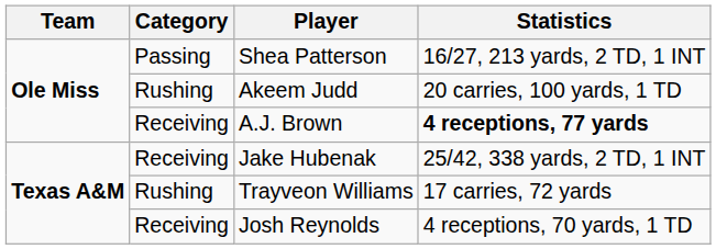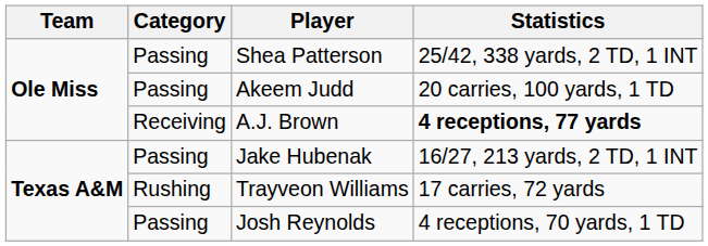Shea Patterson | Statistics: 16/27, 213 yards, 2 TD, 1 INT -> 25/42, 338 yards, 2 TD, 1 INT
Akeem Judd | Category: Rushing -> Passing
Jake Hubenak | Category: Receiving -> Passing
Jake Hubenak | Statistics: 25/42, 338 yards, 2 TD, 1 INT -> 16/27, 213 yards, 2 TD, 1 INT
Josh Reynolds | Category: Receiving -> Passing
